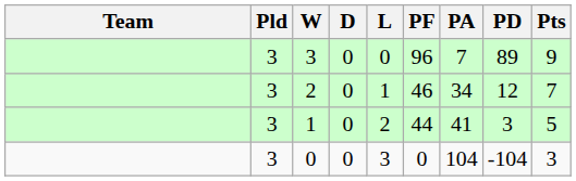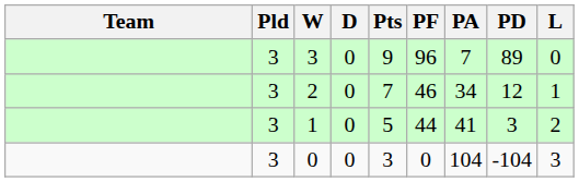columns swapped: L <-> Pts
